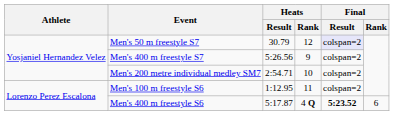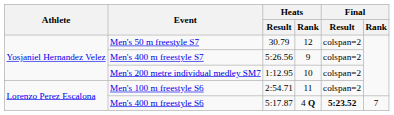Men's 50 m freestyle S7 | Final / Result: lavender background -> no background
Men's 200 metre individual medley SM7 | Heats / Result: 2:54.71 -> 1:12.95
Men's 100 m freestyle S6 | Heats / Result: 1:12.95 -> 2:54.71
Men's 400 m freestyle S6 | Final / Rank: 6 -> 7
